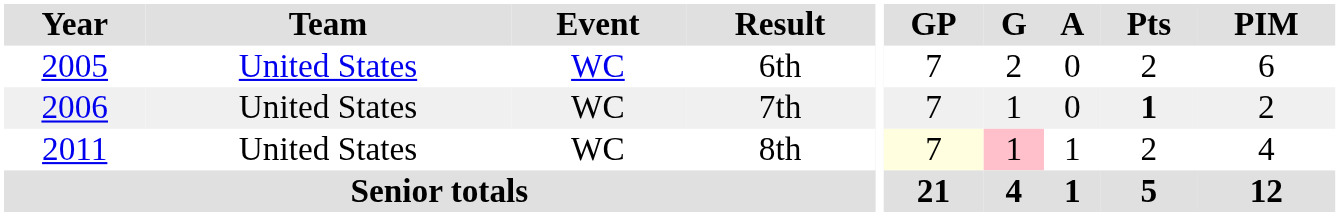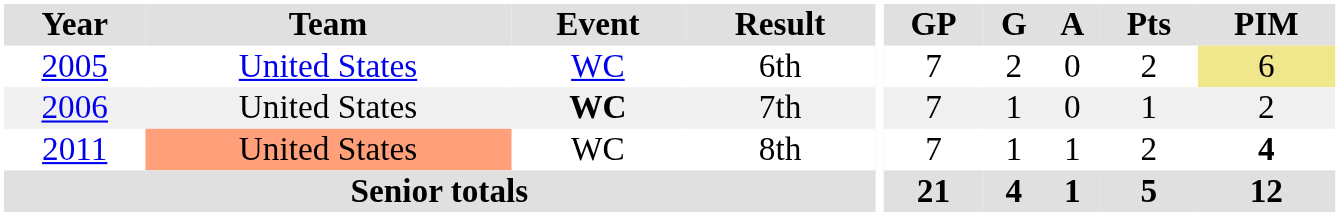6th | PIM: no background -> khaki background
7th | Event: normal -> bold
7th | Pts: bold -> normal
8th | Team: no background -> lightsalmon background
8th | GP: lightyellow background -> no background
8th | G: pink background -> no background
8th | PIM: normal -> bold
